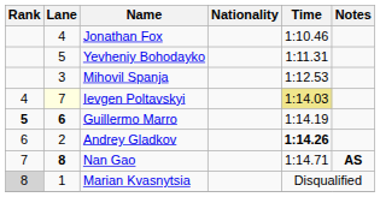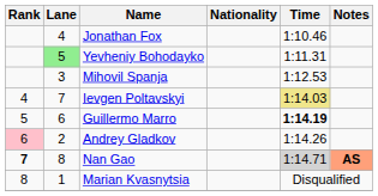Yevheniy Bohodayko | Lane: no background -> lightgreen background
Ievgen Poltavskyi | Lane: lightyellow background -> no background
Guillermo Marro | Rank: bold -> normal
Guillermo Marro | Lane: bold -> normal
Guillermo Marro | Time: normal -> bold
Andrey Gladkov | Rank: no background -> pink background
Andrey Gladkov | Time: bold -> normal
Nan Gao | Rank: normal -> bold
Nan Gao | Lane: bold -> normal
Nan Gao | Time: no background -> lightgrey background
Nan Gao | Notes: no background -> lightsalmon background
Marian Kvasnytsia | Rank: lightgrey background -> no background
